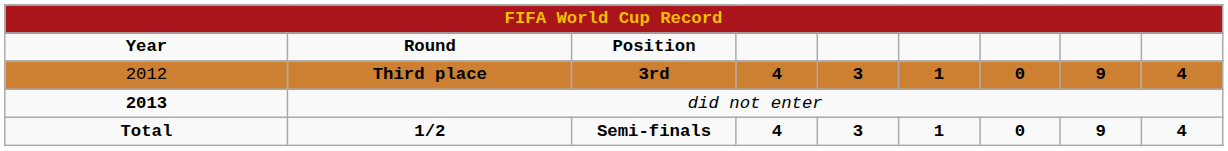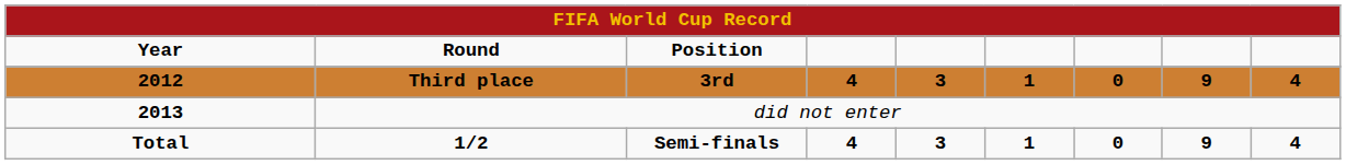Third place | FIFA World Cup Record / Year: normal -> bold
